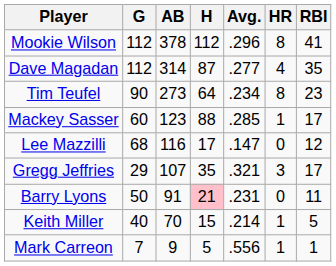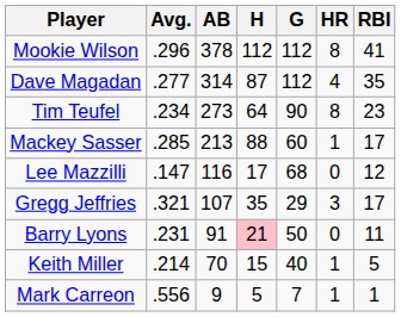columns swapped: G <-> Avg.
Mackey Sasser | AB: 123 -> 213
